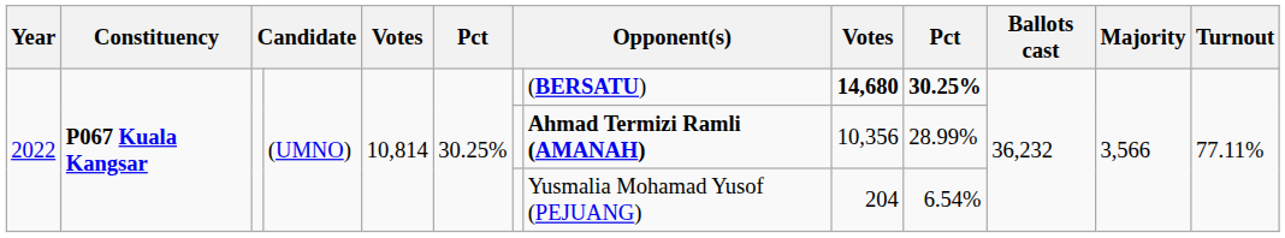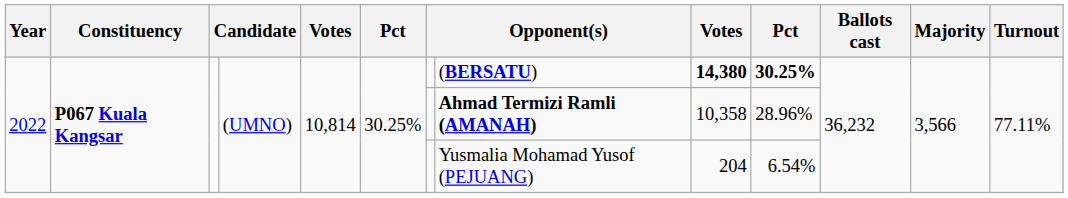row 2 | column 9: 14,680 -> 14,380
row 3 | column 9: 10,356 -> 10,358
row 3 | column 10: 28.99% -> 28.96%
